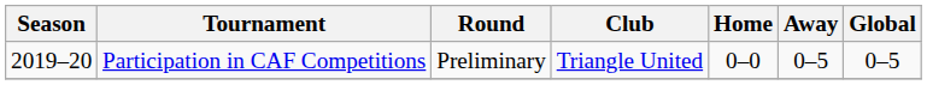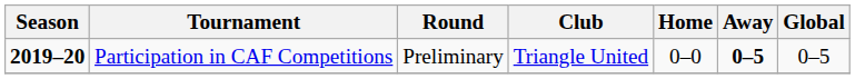Participation in CAF Competitions | Season: normal -> bold
Participation in CAF Competitions | Away: normal -> bold
